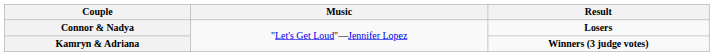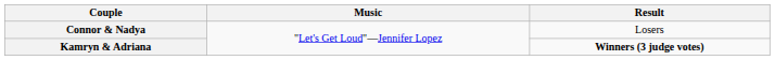Connor & Nadya | Result: bold -> normal
